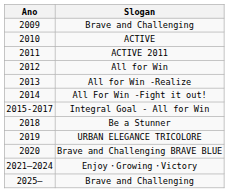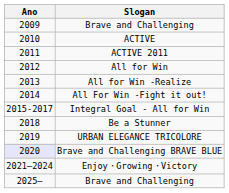row 11 | Ano: no background -> lavender background
